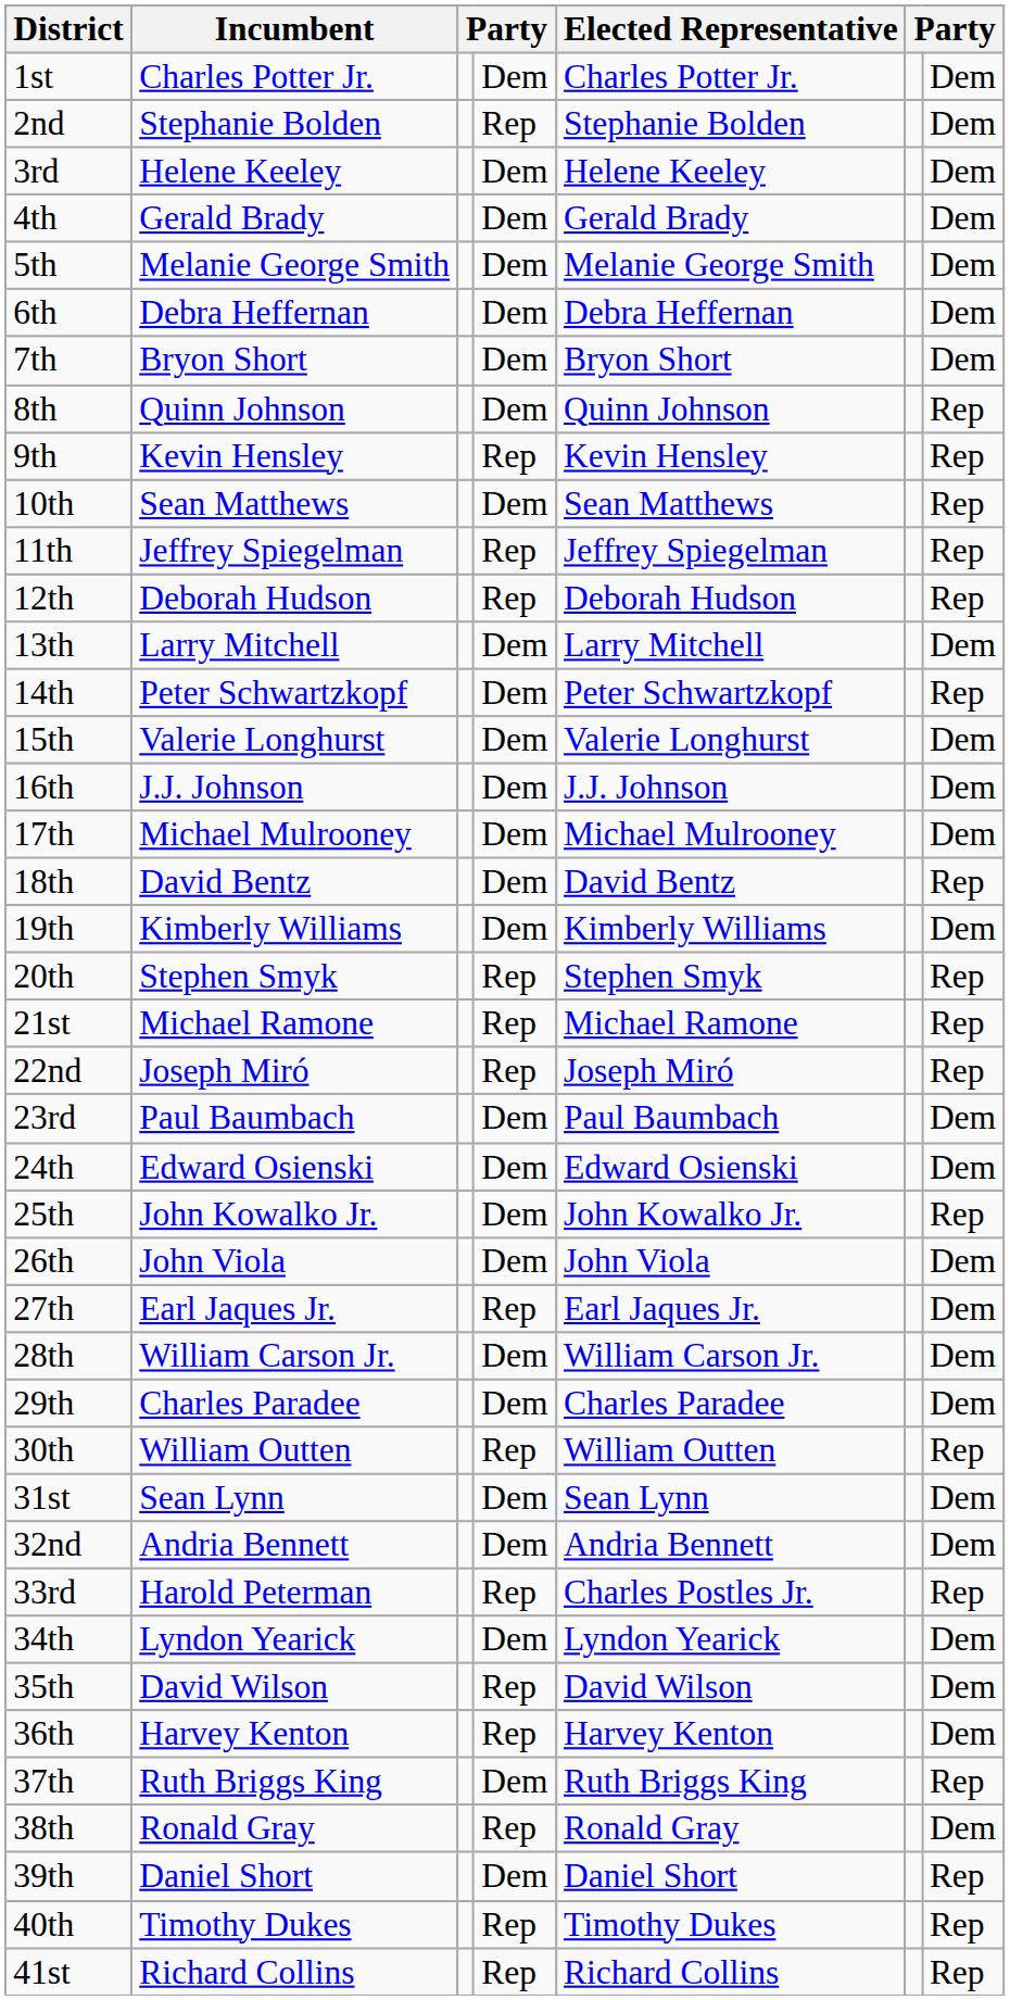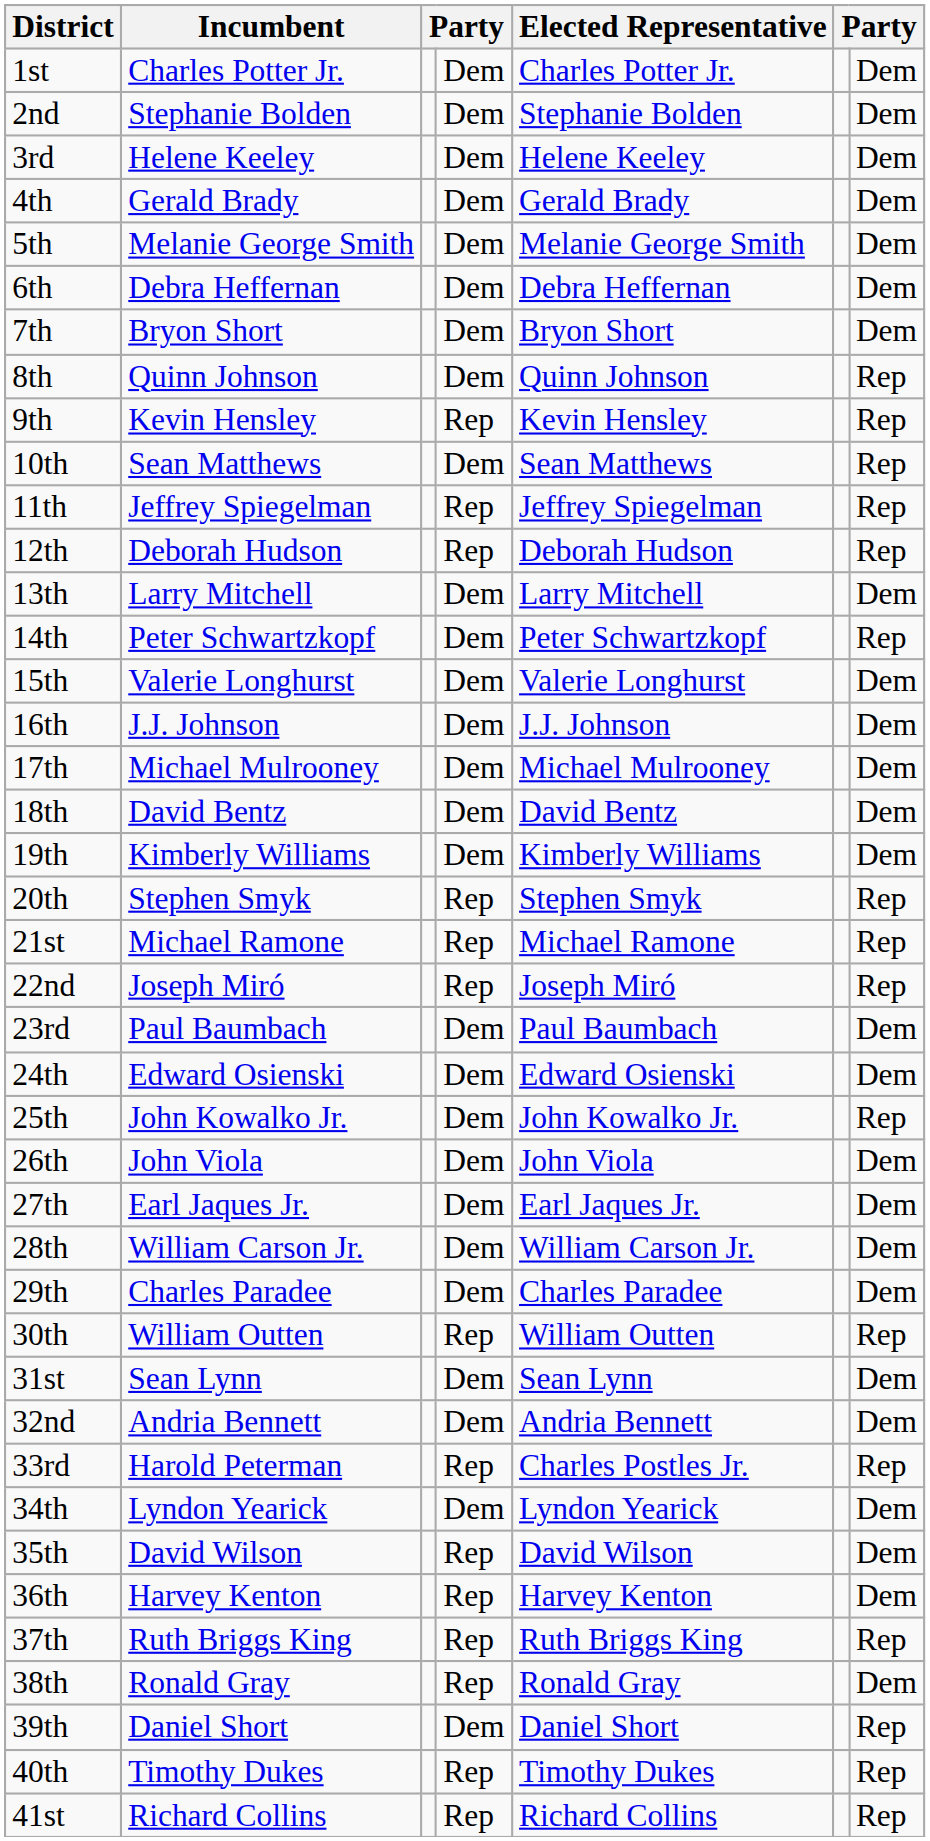2nd | column 4: Rep -> Dem
18th | column 7: Rep -> Dem
27th | column 4: Rep -> Dem
37th | column 4: Dem -> Rep
